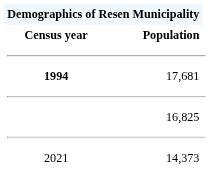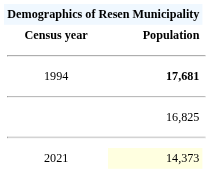17,681 | Demographics of Resen Municipality / Census year: bold -> normal
17,681 | Demographics of Resen Municipality / Population: normal -> bold
14,373 | Demographics of Resen Municipality / Population: no background -> lightyellow background
